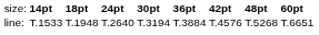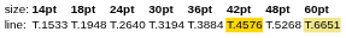line: | column 7: no background -> gold background
line: | column 9: no background -> khaki background
